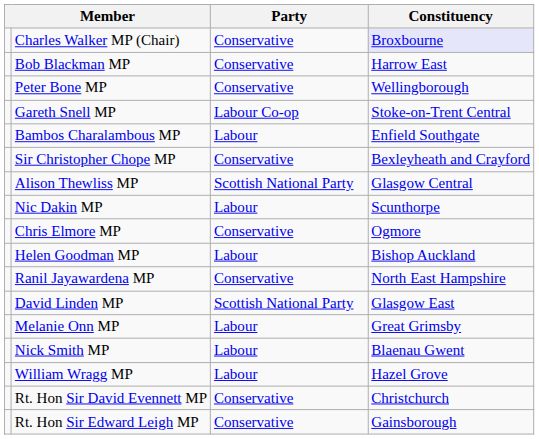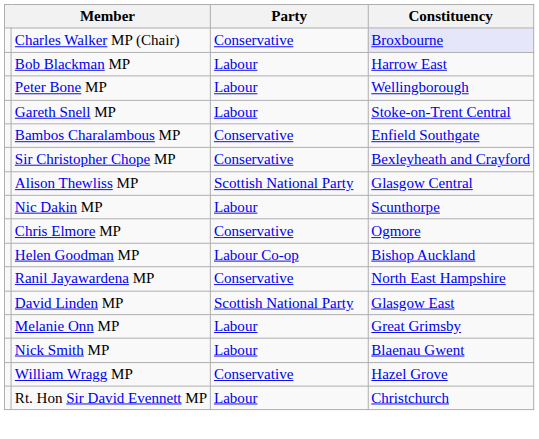Bob Blackman MP | Party: Conservative -> Labour
Peter Bone MP | Party: Conservative -> Labour
Gareth Snell MP | Party: Labour Co-op -> Labour
Bambos Charalambous MP | Party: Labour -> Conservative
Helen Goodman MP | Party: Labour -> Labour Co-op
William Wragg MP | Party: Labour -> Conservative
Rt. Hon Sir David Evennett MP | Party: Conservative -> Labour
- row: Rt. Hon Sir Edward Leigh MP | Conservative | Gainsborough
